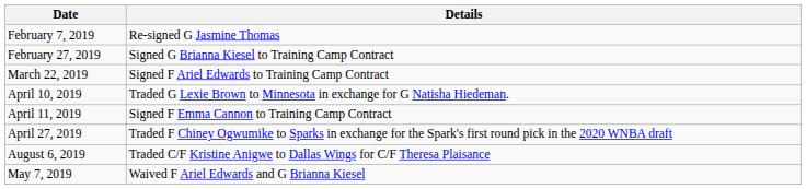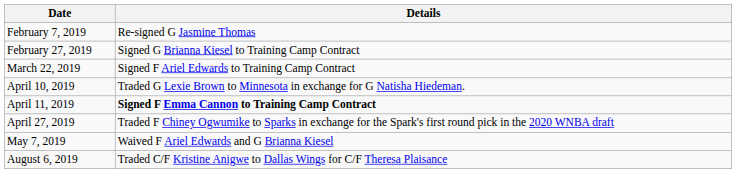April 11, 2019 | Details: normal -> bold
rows swapped: May 7, 2019 <-> August 6, 2019
